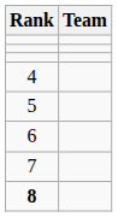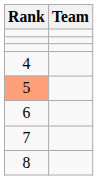row 6 | Rank: no background -> lightsalmon background
row 9 | Rank: bold -> normal
